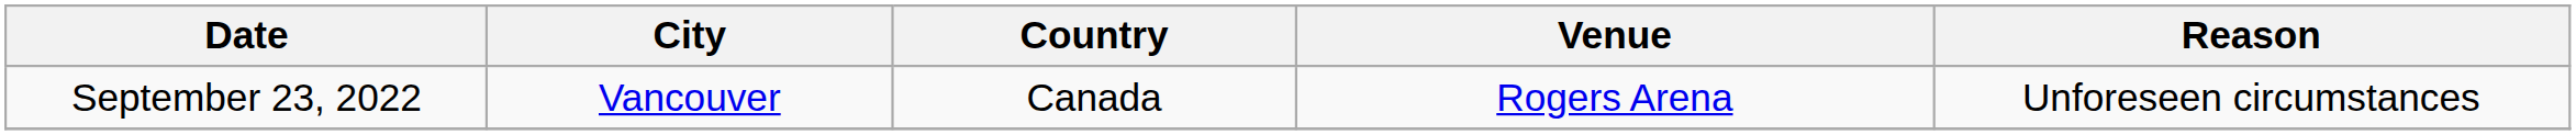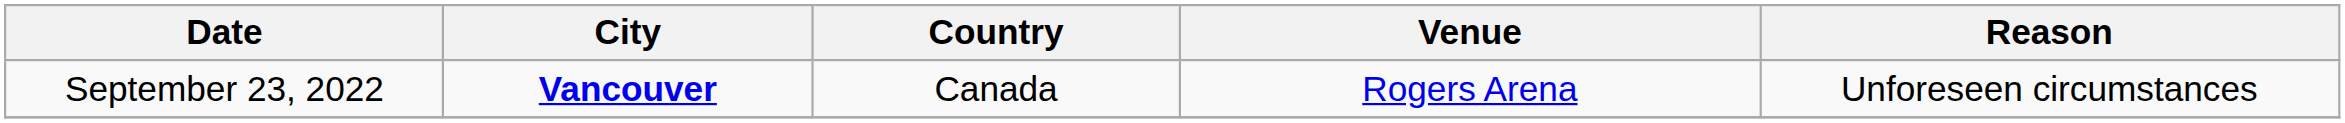September 23, 2022 | City: normal -> bold
